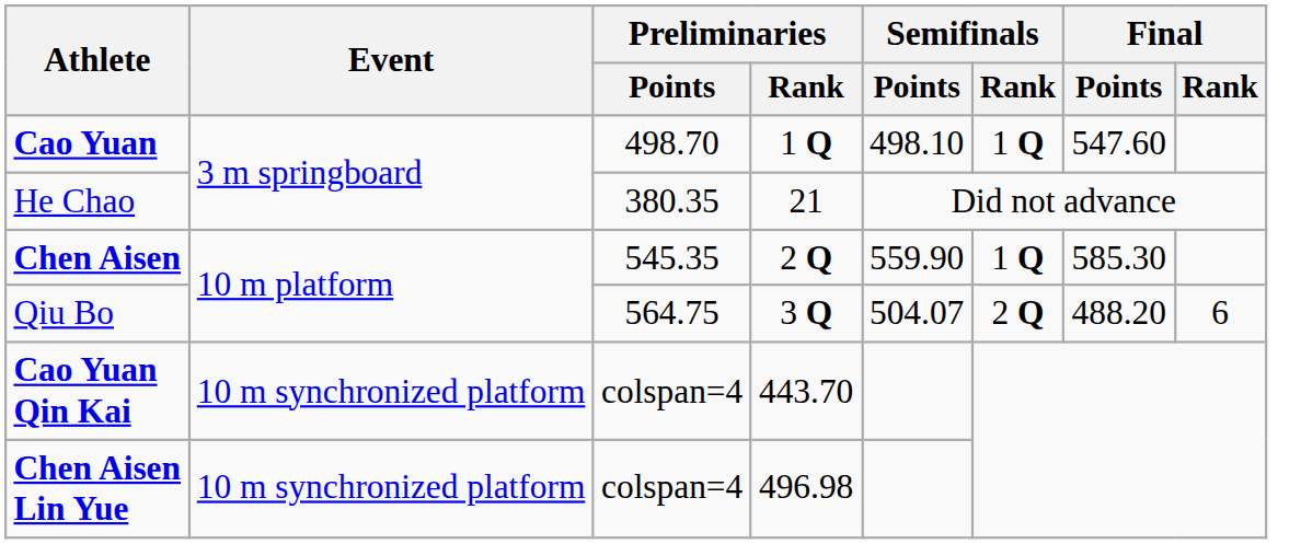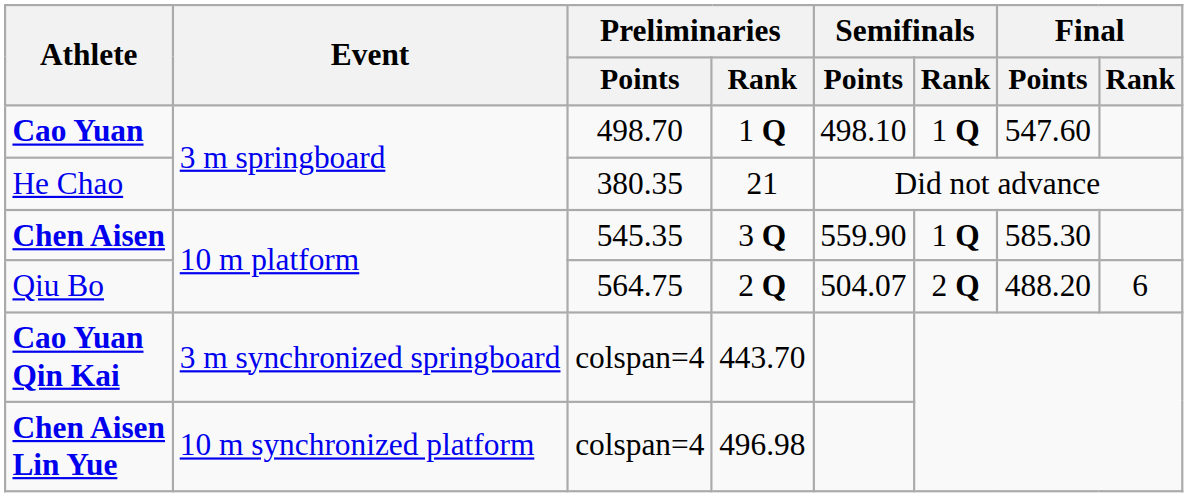Chen Aisen | Preliminaries / Rank: 2 Q -> 3 Q
Qiu Bo | Preliminaries / Rank: 3 Q -> 2 Q
Cao Yuan Qin Kai | Event: 10 m synchronized platform -> 3 m synchronized springboard
